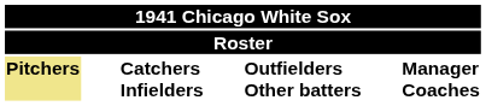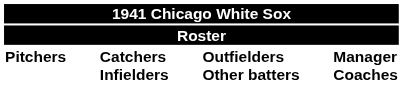Pitchers | column 1: khaki background -> no background
